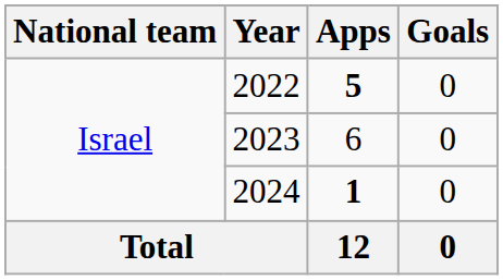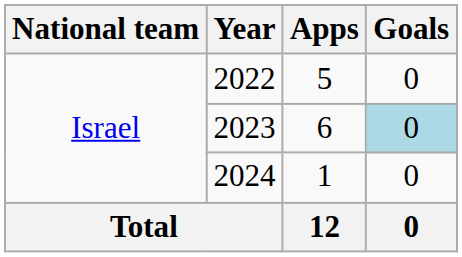2022 | Apps: bold -> normal
2023 | Goals: no background -> lightblue background
2024 | Apps: bold -> normal
